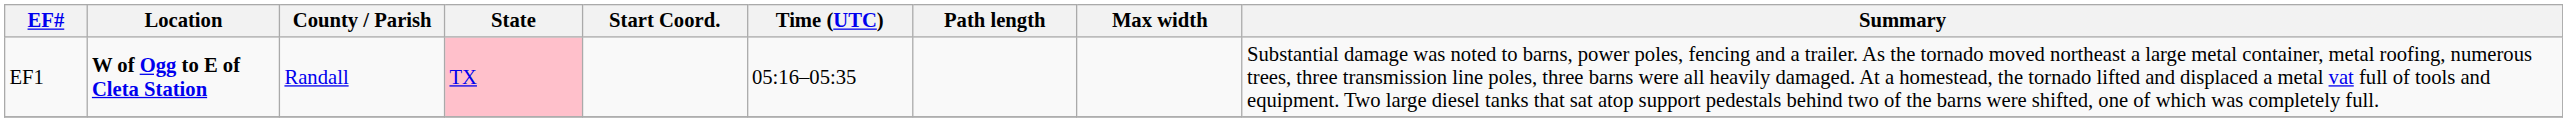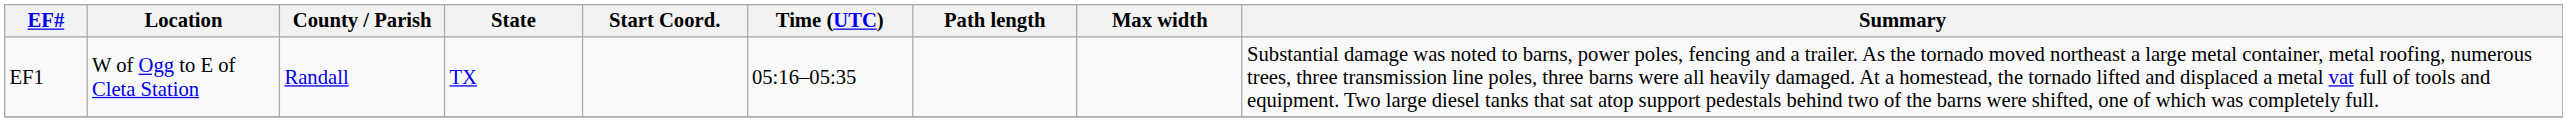EF1 | Location: bold -> normal
EF1 | State: pink background -> no background
